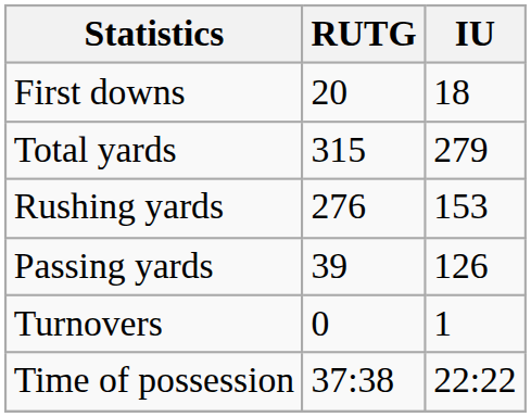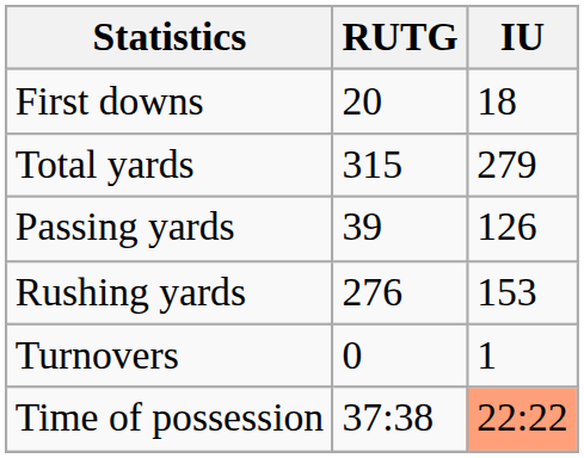rows swapped: Rushing yards <-> Passing yards
Time of possession | IU: no background -> lightsalmon background
